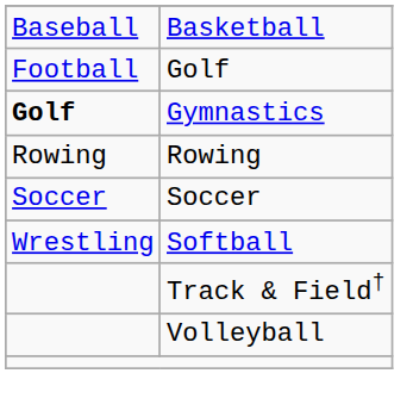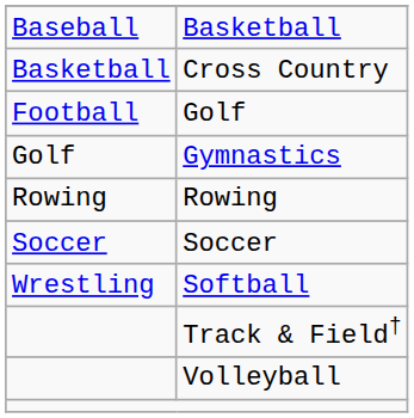+ row: Basketball | Cross Country
Gymnastics | column 1: bold -> normal
